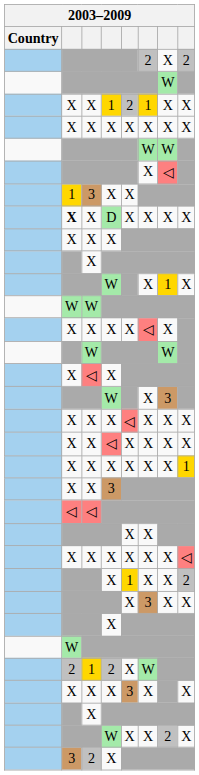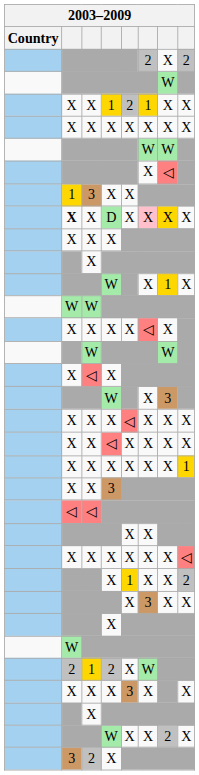D | column 6: no background -> pink background
D | column 7: no background -> gold background
